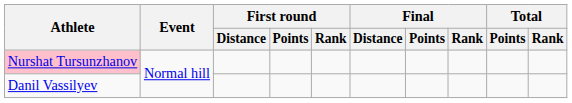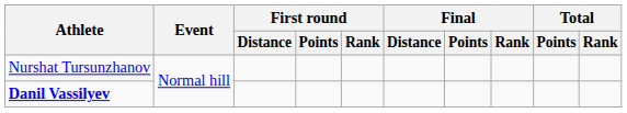Nurshat Tursunzhanov | Athlete: pink background -> no background
Danil Vassilyev | Athlete: normal -> bold
